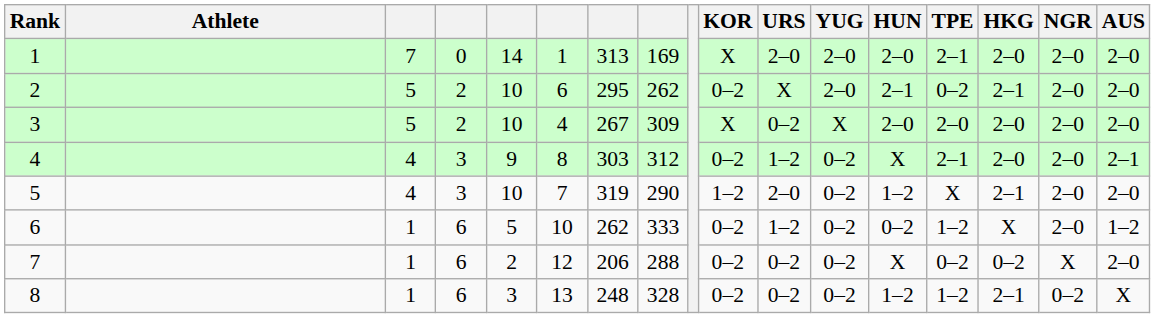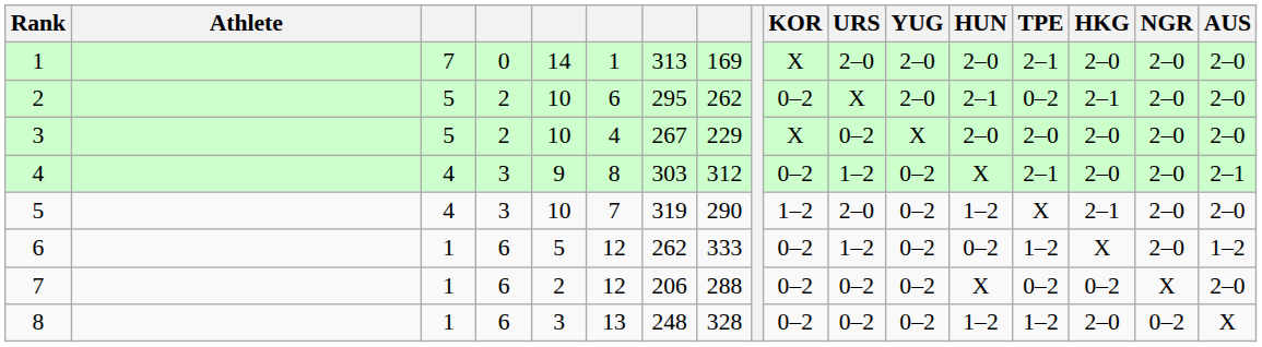row 4 | column 8: 309 -> 229
row 7 | column 6: 10 -> 12
row 9 | HKG: 2–1 -> 2–0
